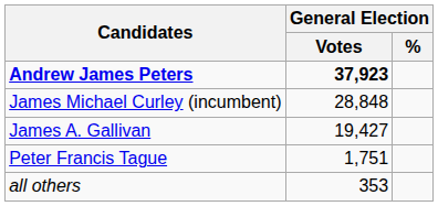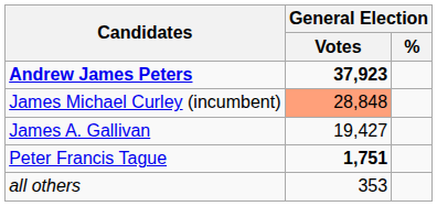James Michael Curley (incumbent) | General Election / Votes: no background -> lightsalmon background
Peter Francis Tague | General Election / Votes: normal -> bold
